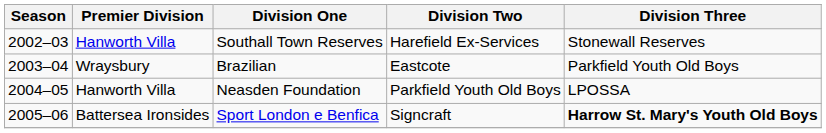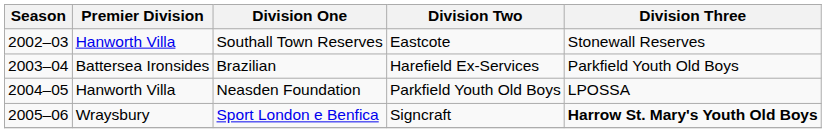Southall Town Reserves | Division Two: Harefield Ex-Services -> Eastcote
Brazilian | Premier Division: Wraysbury -> Battersea Ironsides
Brazilian | Division Two: Eastcote -> Harefield Ex-Services
Sport London e Benfica | Premier Division: Battersea Ironsides -> Wraysbury
